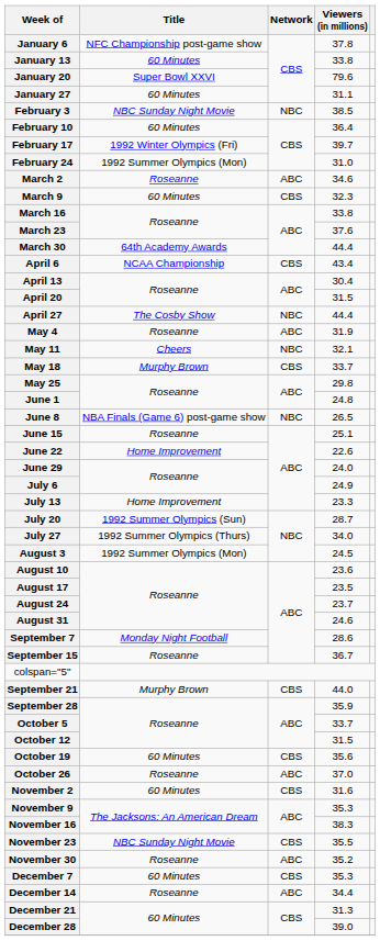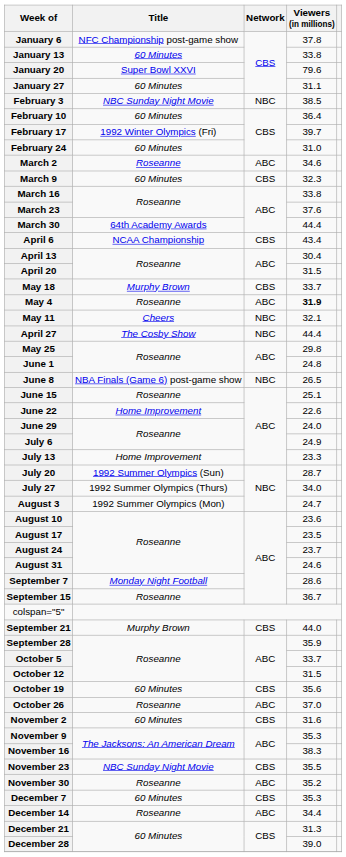February 24 | Title: 1992 Summer Olympics (Mon) -> 60 Minutes
rows swapped: April 27 <-> May 18
May 4 | Viewers (in millions): normal -> bold
August 3 | Viewers (in millions): 24.5 -> 24.7
